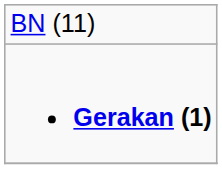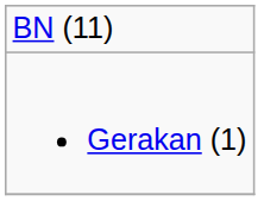row 2 | column 1: bold -> normal
